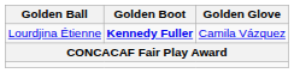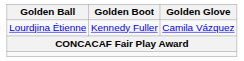Lourdjina Étienne | Golden Boot: bold -> normal
